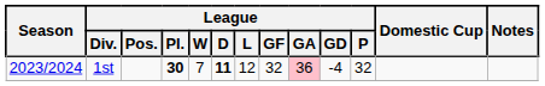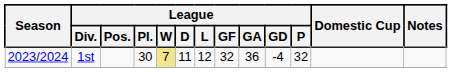1st | League / Pl.: bold -> normal
1st | League / W: no background -> khaki background
1st | League / D: bold -> normal
1st | League / GA: pink background -> no background
